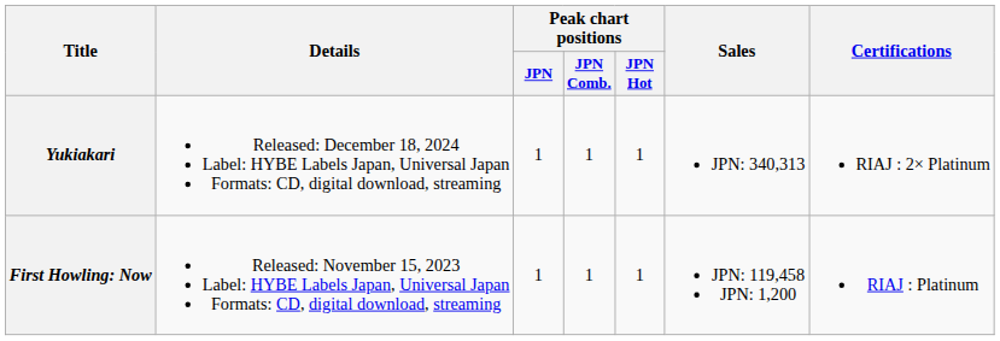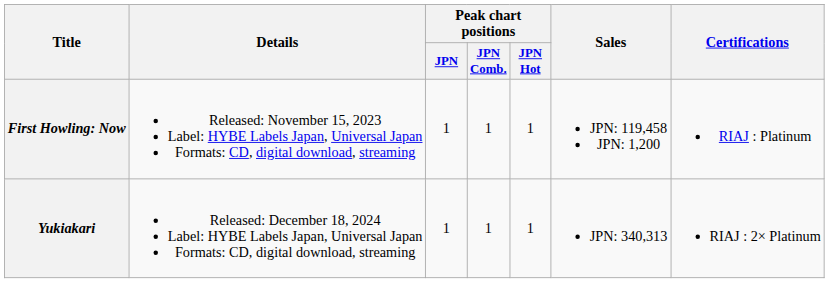rows swapped: First Howling: Now <-> Yukiakari
